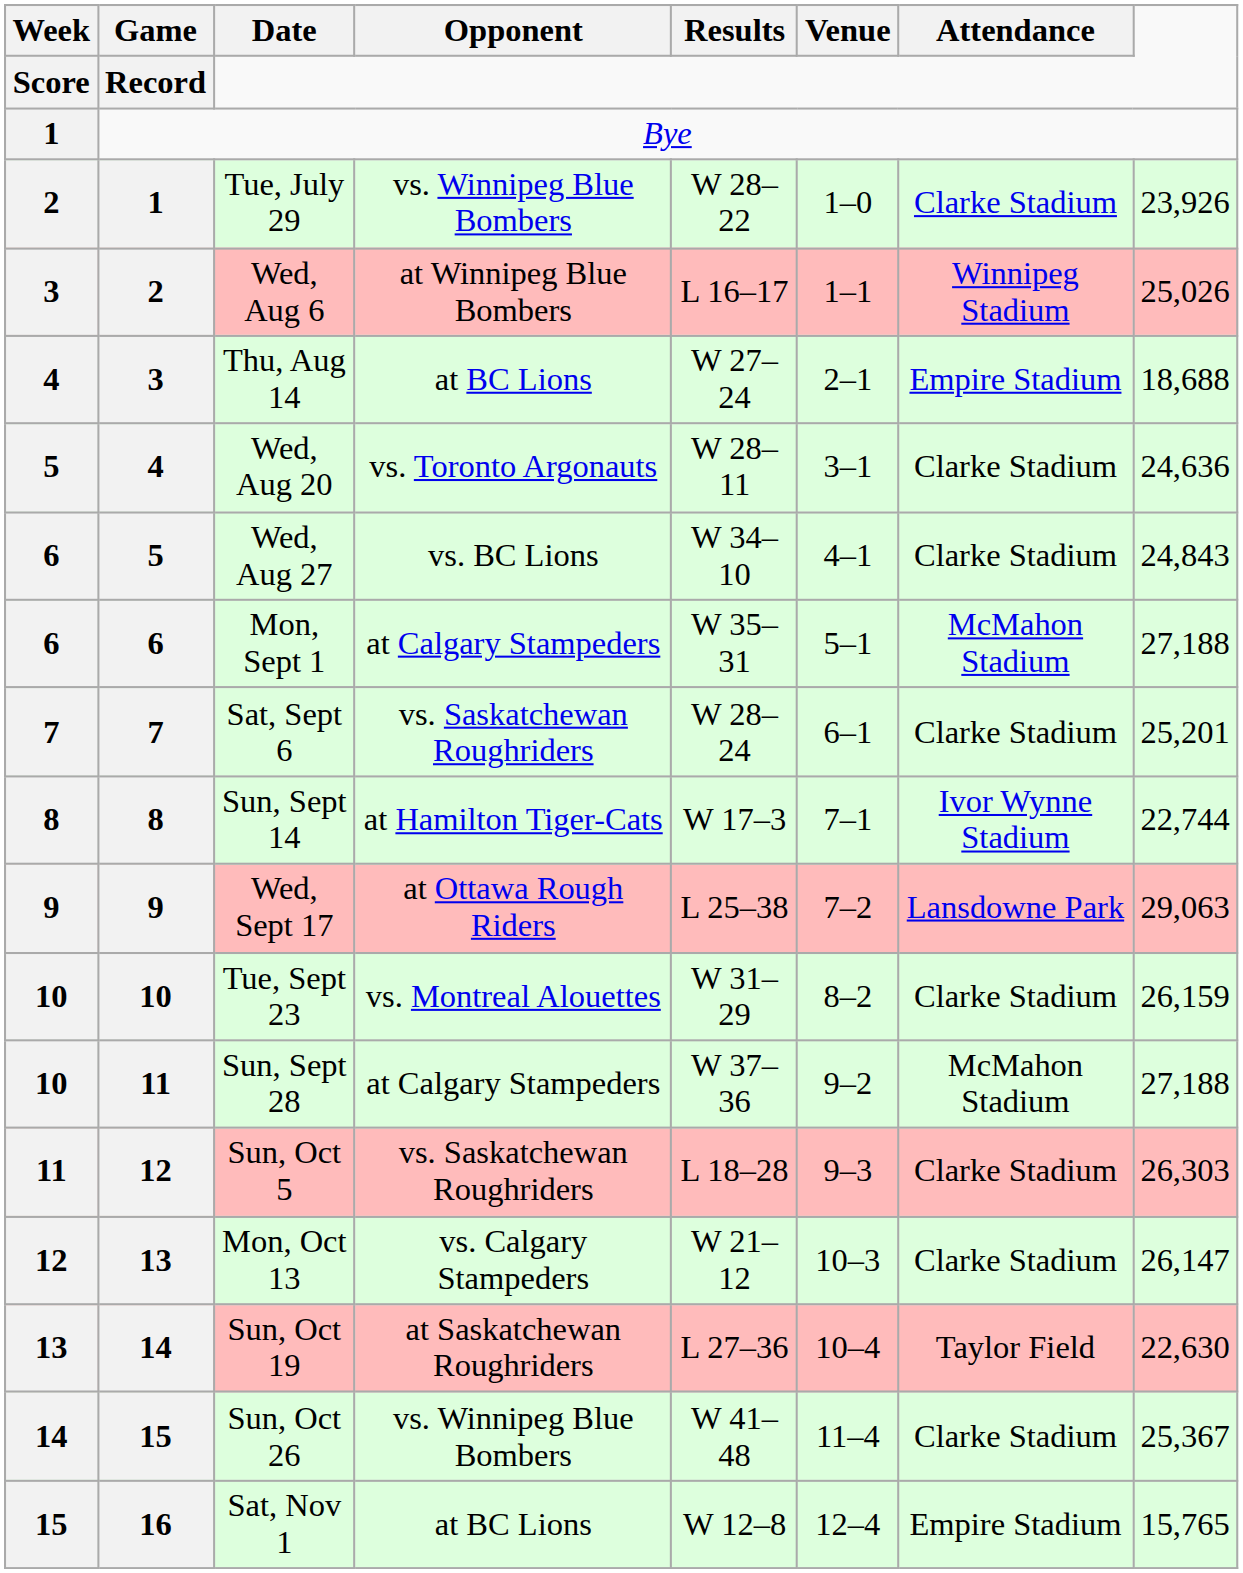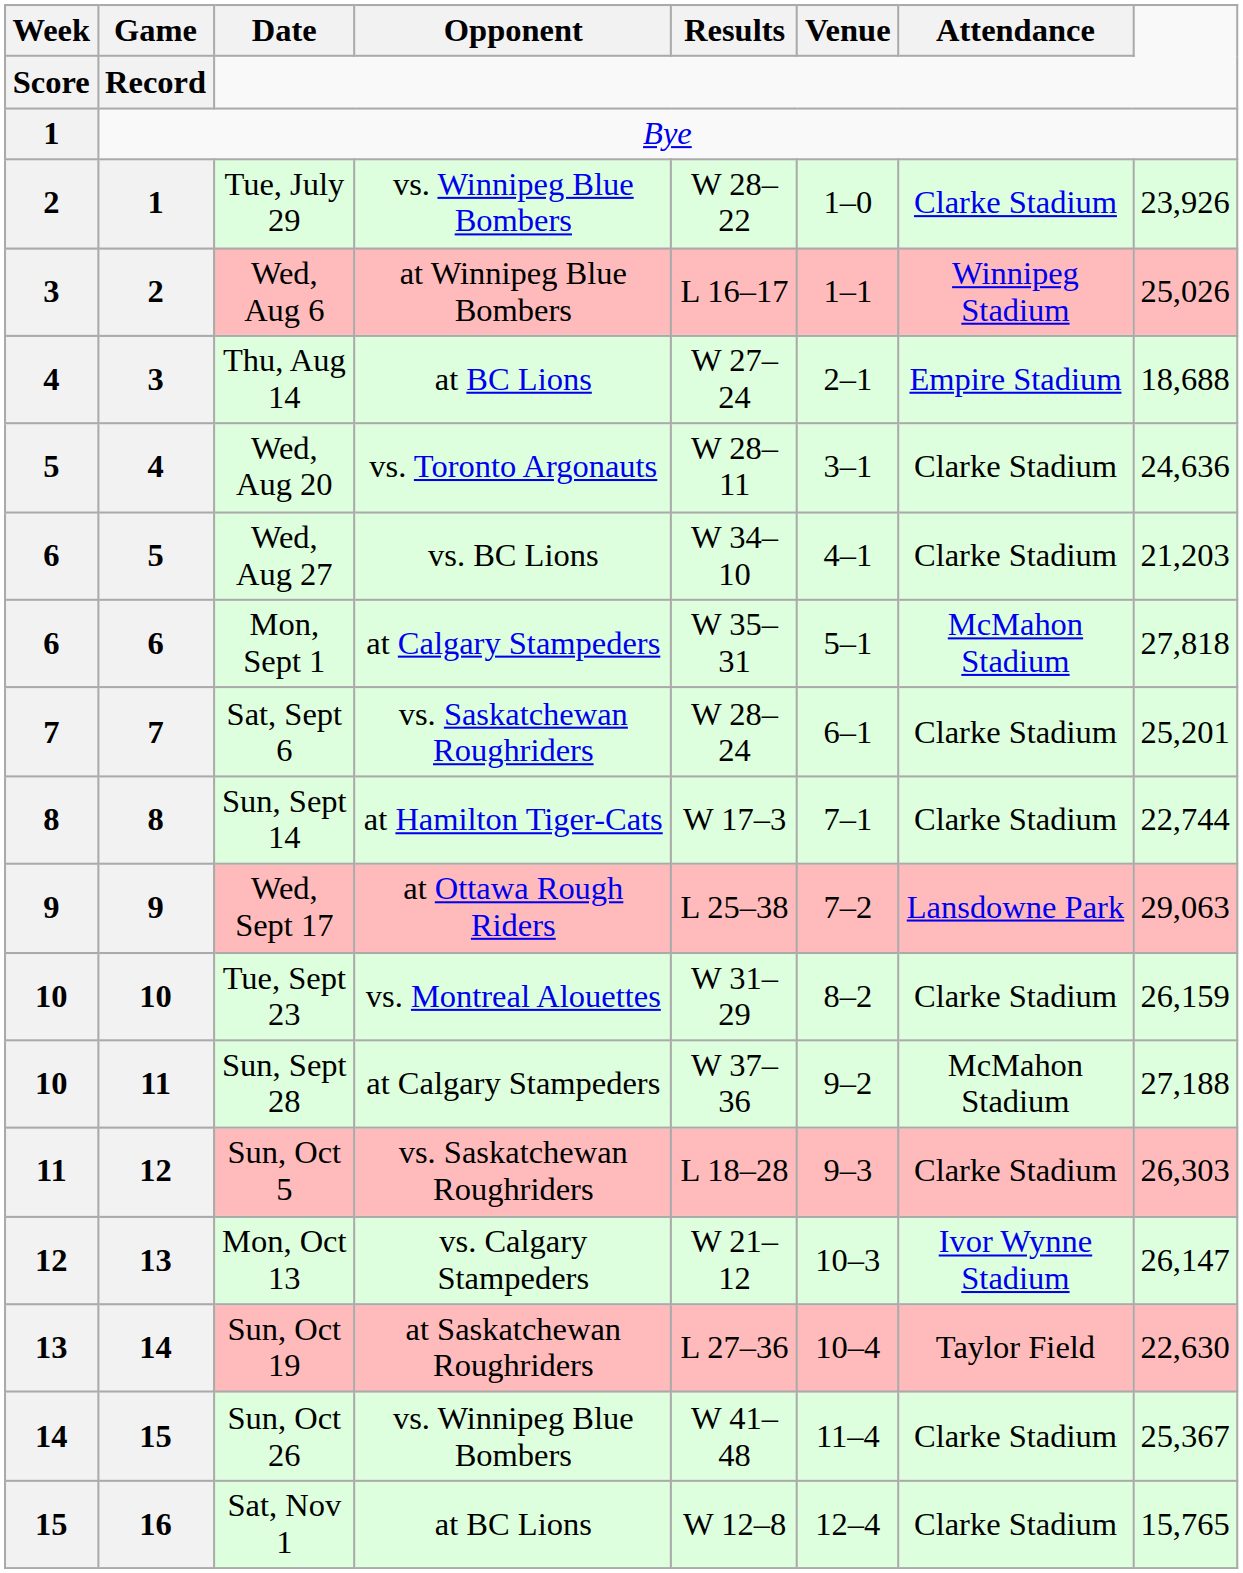Wed, Aug 27 | column 8: 24,843 -> 21,203
Mon, Sept 1 | column 8: 27,188 -> 27,818
Sun, Sept 14 | Attendance: Ivor Wynne Stadium -> Clarke Stadium
Mon, Oct 13 | Attendance: Clarke Stadium -> Ivor Wynne Stadium
Sat, Nov 1 | Attendance: Empire Stadium -> Clarke Stadium
